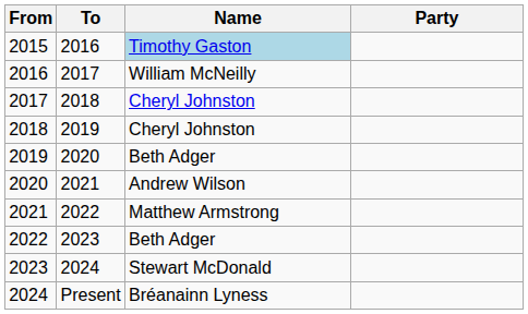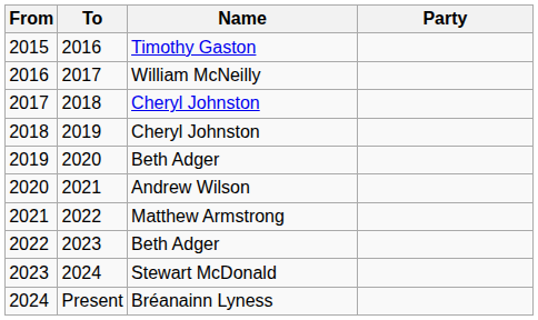2015 | Name: lightblue background -> no background
